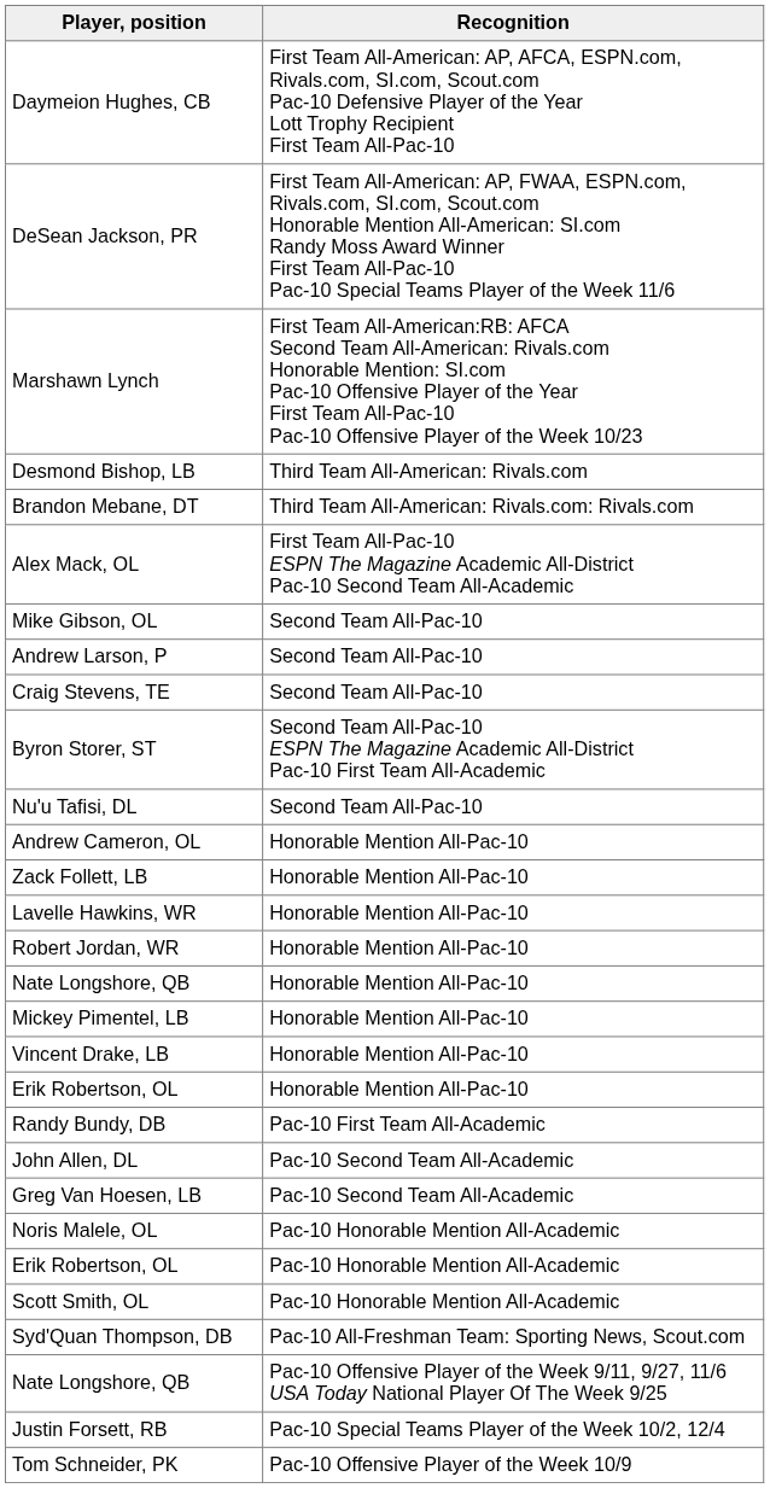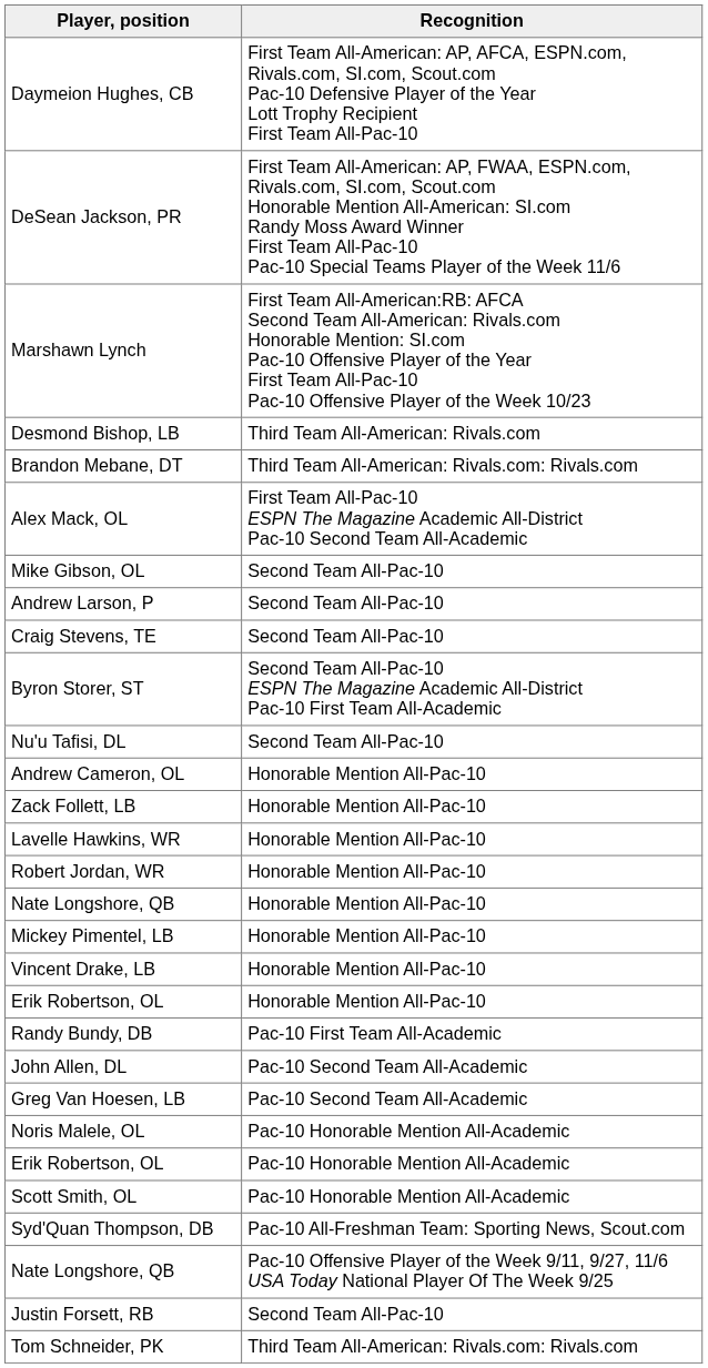row 29 | Recognition: Pac-10 Special Teams Player of the Week 10/2, 12/4 -> Second Team All-Pac-10
row 30 | Recognition: Pac-10 Offensive Player of the Week 10/9 -> Third Team All-American: Rivals.com: Rivals.com
